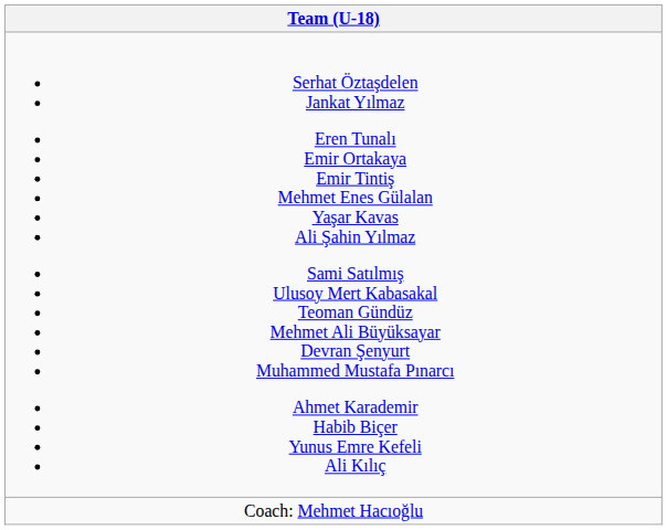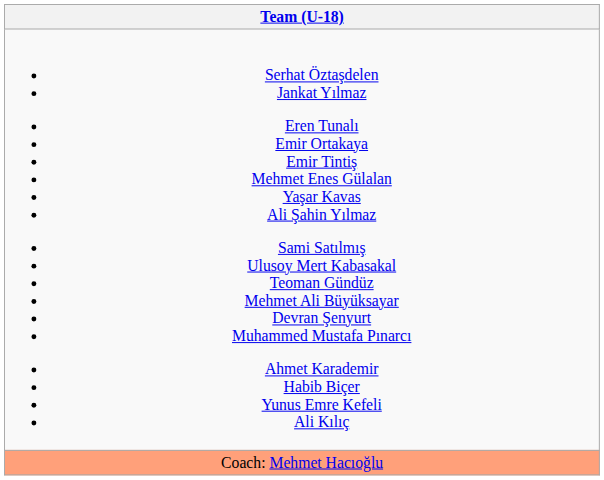row 3 | column 1: no background -> lightsalmon background
